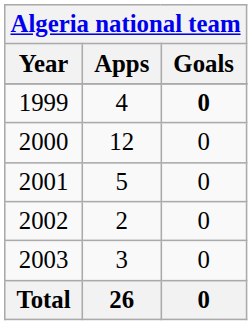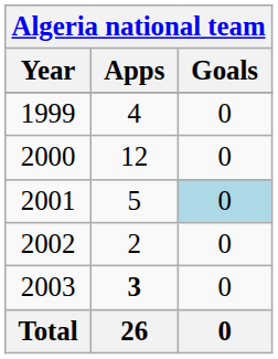1999 | Goals: bold -> normal
2001 | Goals: no background -> lightblue background
2003 | Apps: normal -> bold
